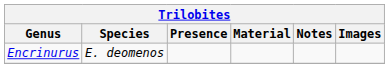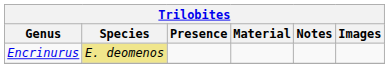Encrinurus | Species: no background -> khaki background
